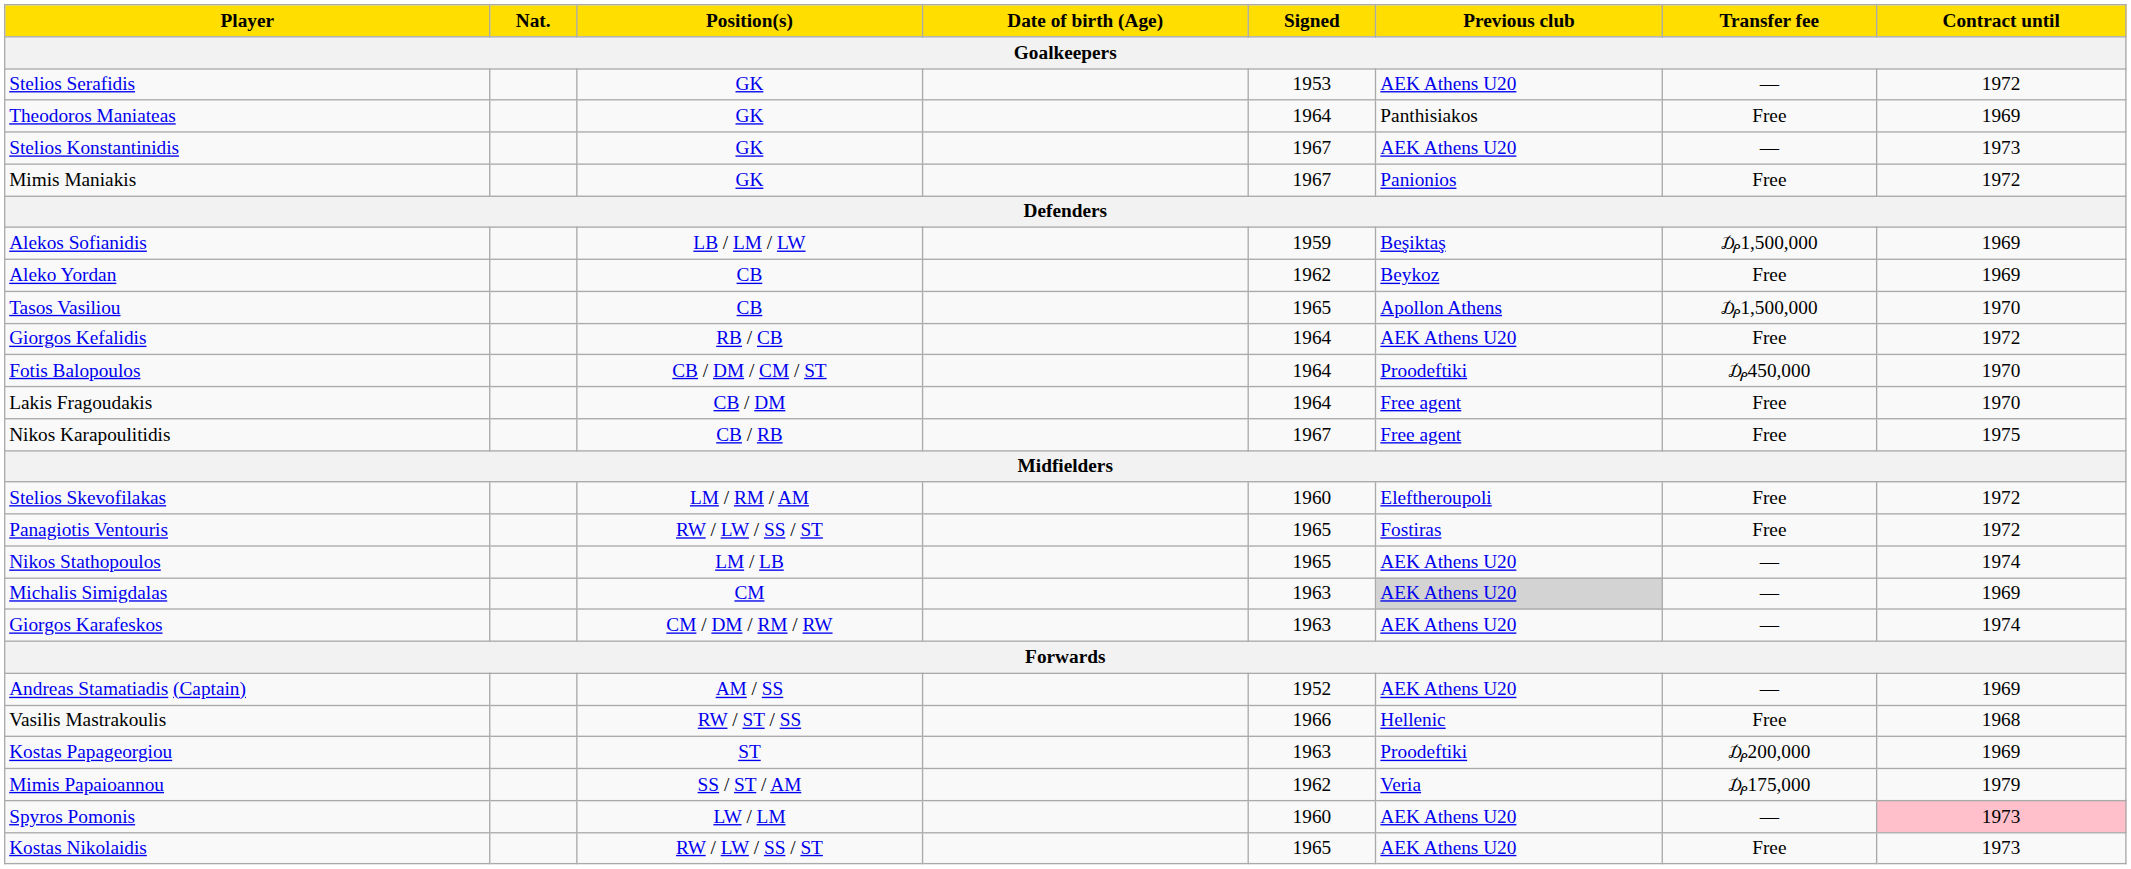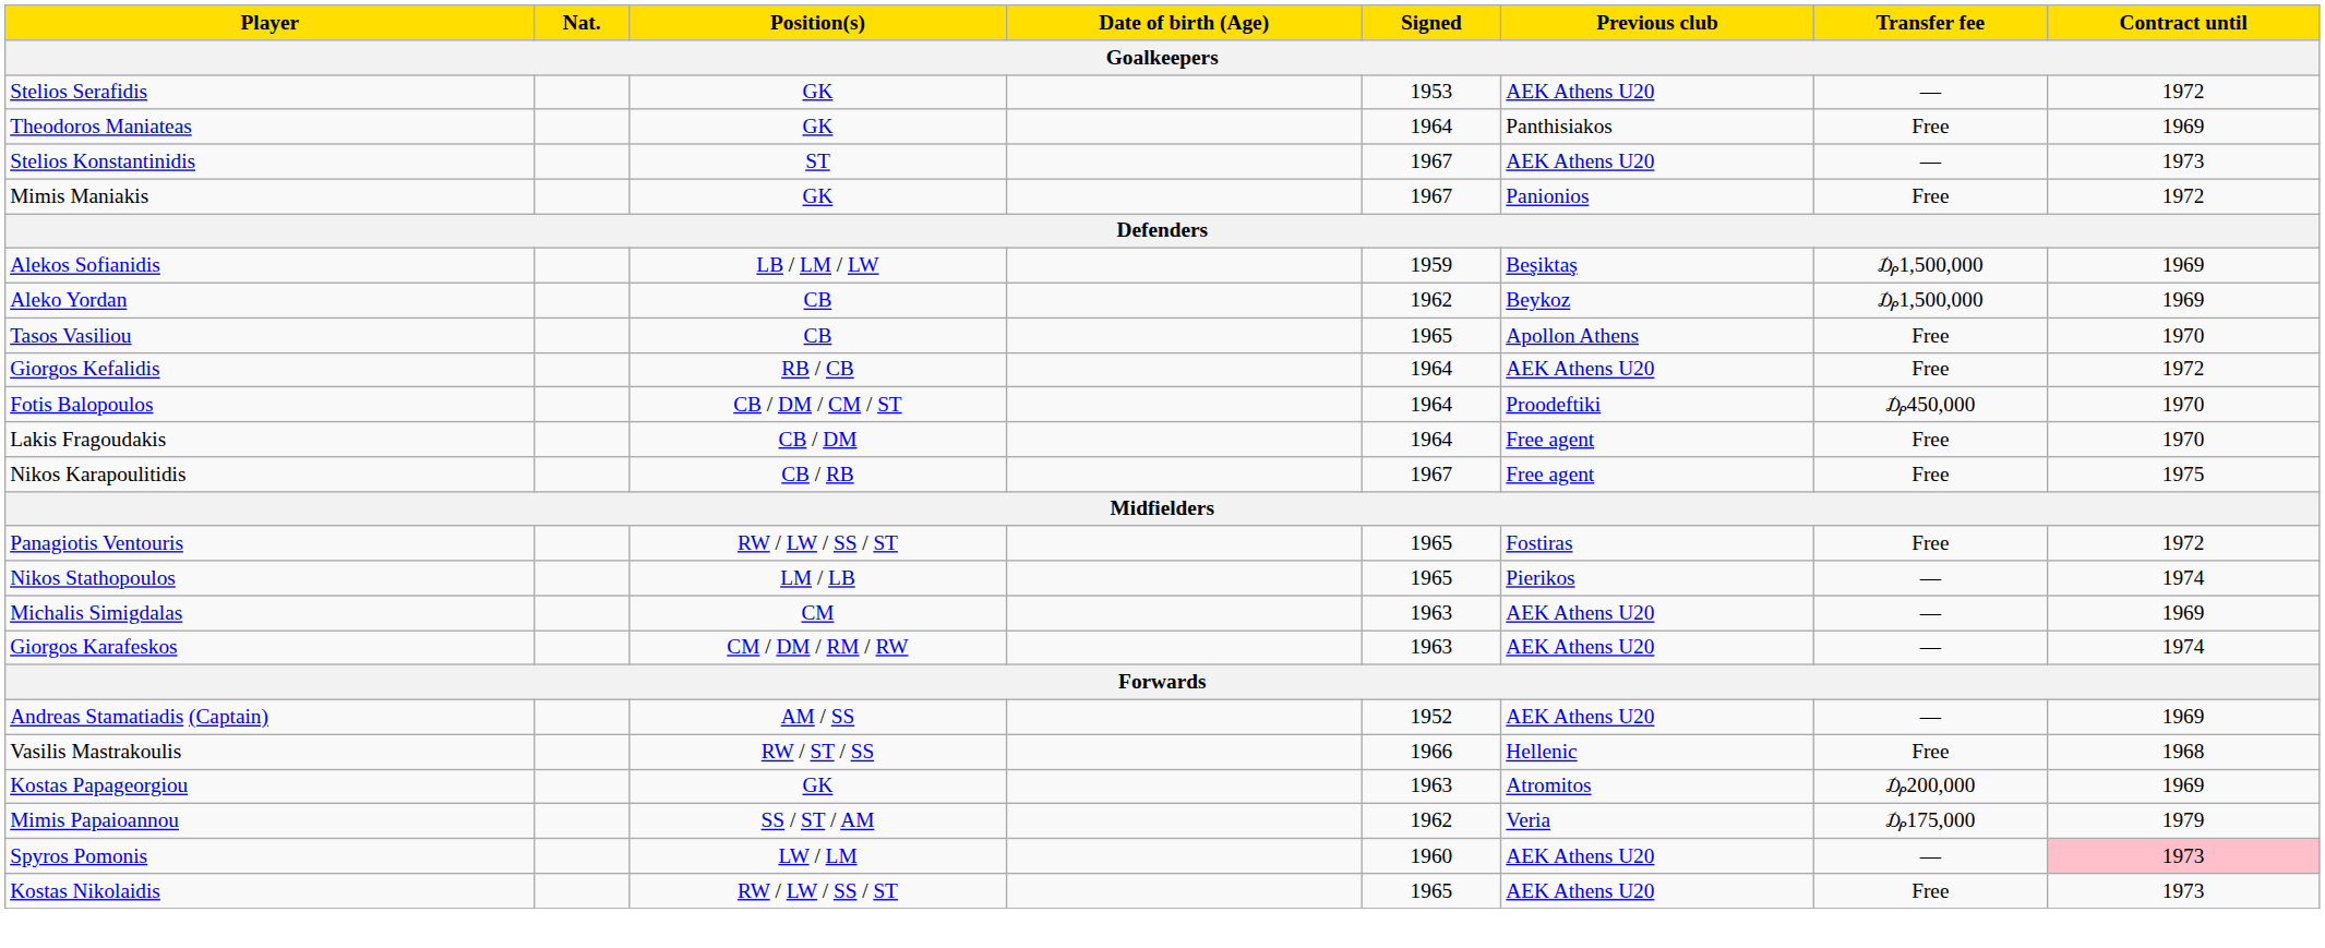Stelios Konstantinidis | Position(s): GK -> ST
Aleko Yordan | Transfer fee: Free -> ₯1,500,000
Tasos Vasiliou | Transfer fee: ₯1,500,000 -> Free
- row: Stelios Skevofilakas | LM / RM / AM | 1960 | Eleftheroupoli | Free | 1972
Nikos Stathopoulos | Previous club: AEK Athens U20 -> Pierikos
Michalis Simigdalas | Previous club: lightgrey background -> no background
Kostas Papageorgiou | Position(s): ST -> GK
Kostas Papageorgiou | Previous club: Proodeftiki -> Atromitos
